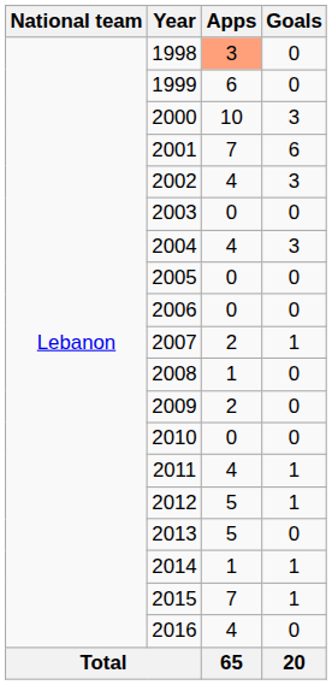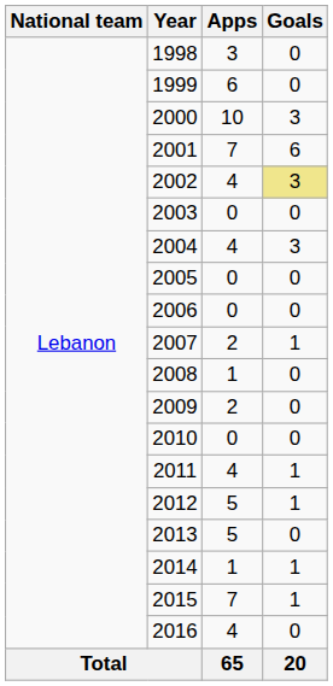1998 | Apps: lightsalmon background -> no background
2002 | Goals: no background -> khaki background
